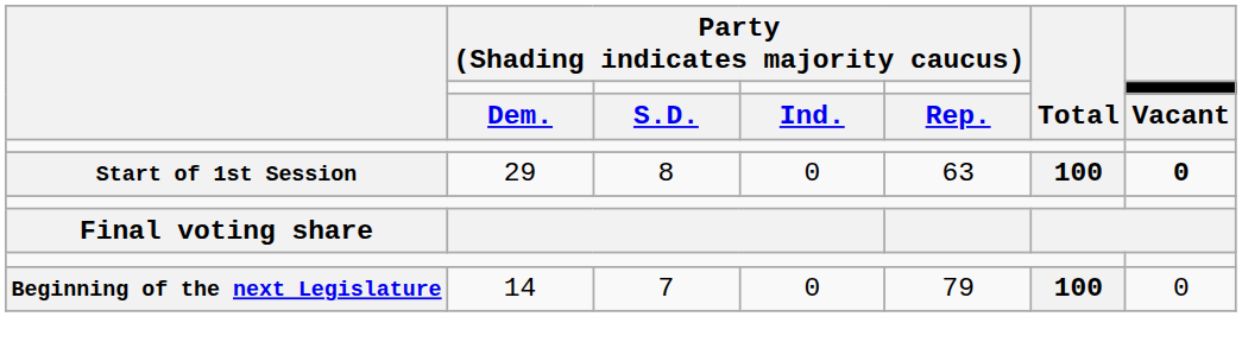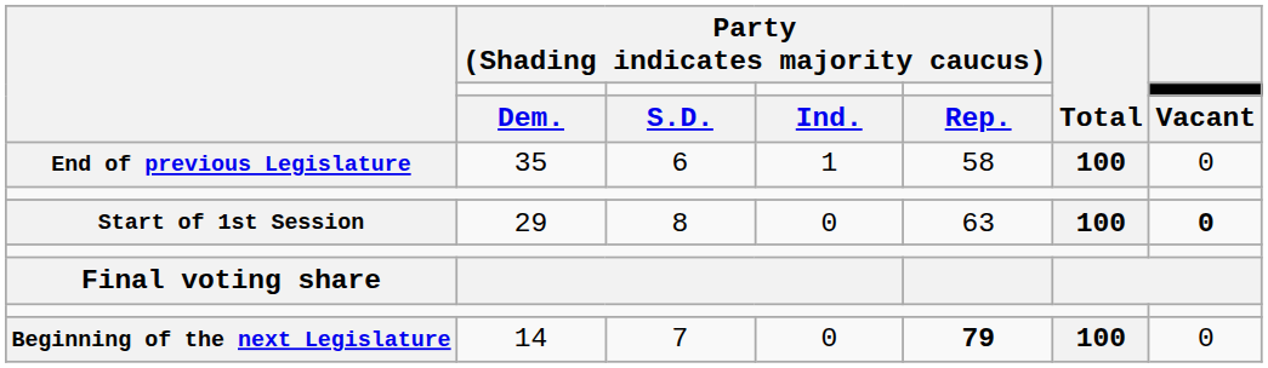+ row: End of previous Legislature | 35 | 6 | 1 | 58 | 100 | 0
Beginning of the next Legislature | column 5: normal -> bold
